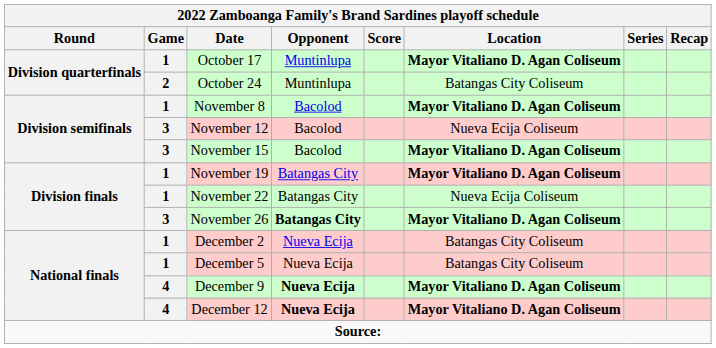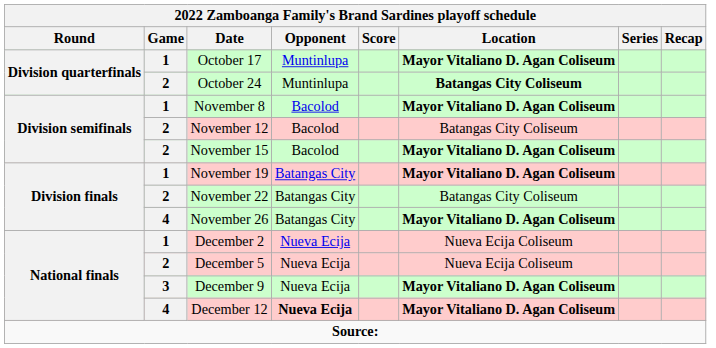October 24 | Location: normal -> bold
November 12 | Game: 3 -> 2
November 12 | Location: Nueva Ecija Coliseum -> Batangas City Coliseum
November 15 | Game: 3 -> 2
November 22 | Game: 1 -> 2
November 22 | Location: Nueva Ecija Coliseum -> Batangas City Coliseum
November 26 | Game: 3 -> 4
November 26 | Opponent: bold -> normal
December 2 | Location: Batangas City Coliseum -> Nueva Ecija Coliseum
December 5 | Game: 1 -> 2
December 5 | Location: Batangas City Coliseum -> Nueva Ecija Coliseum
December 9 | Game: 4 -> 3
December 9 | Opponent: bold -> normal
